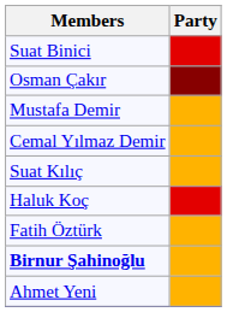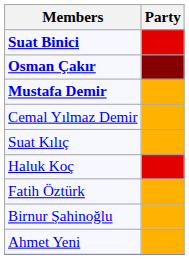Suat Binici | Members: normal -> bold
Osman Çakır | Members: normal -> bold
Mustafa Demir | Members: normal -> bold
Birnur Şahinoğlu | Members: bold -> normal
